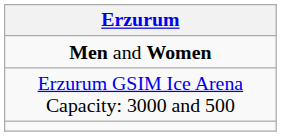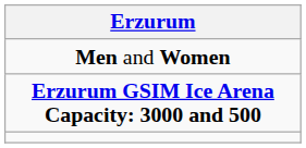row 3 | column 1: normal -> bold
